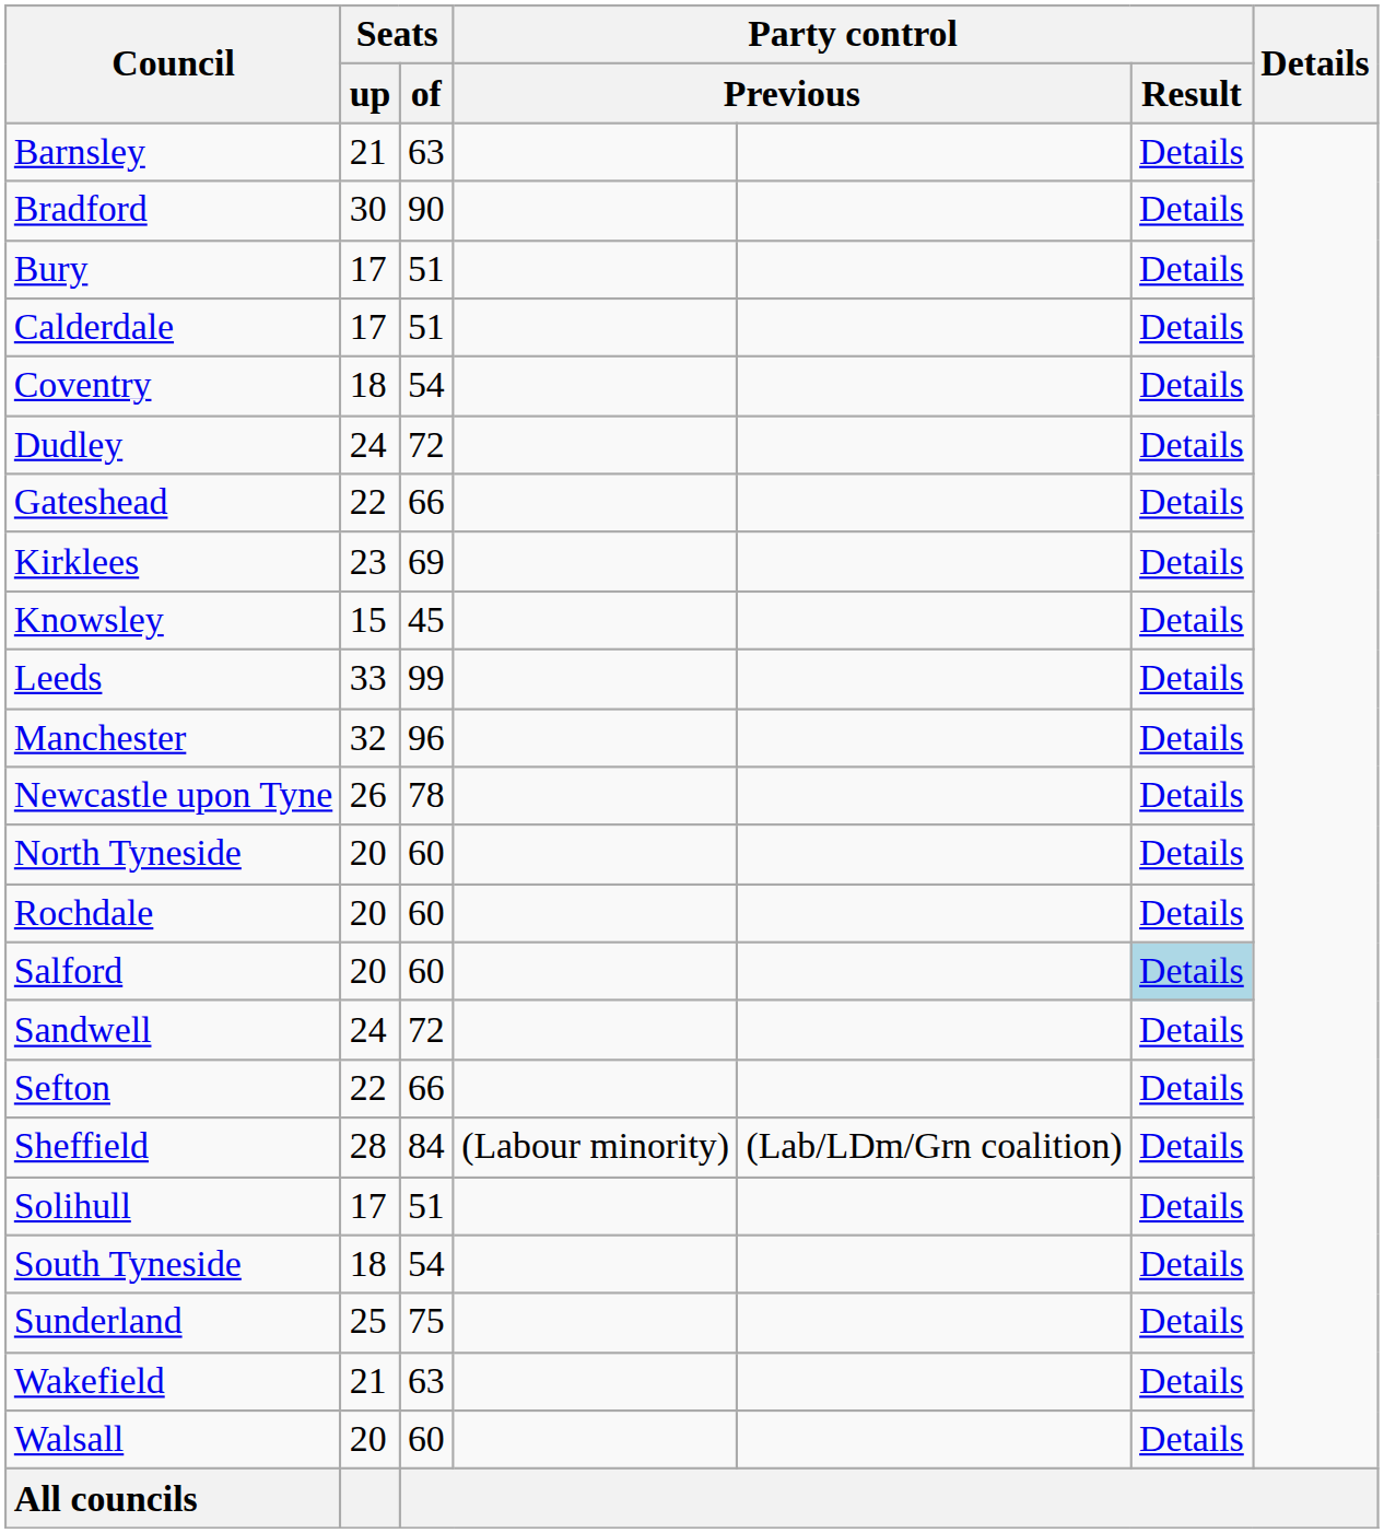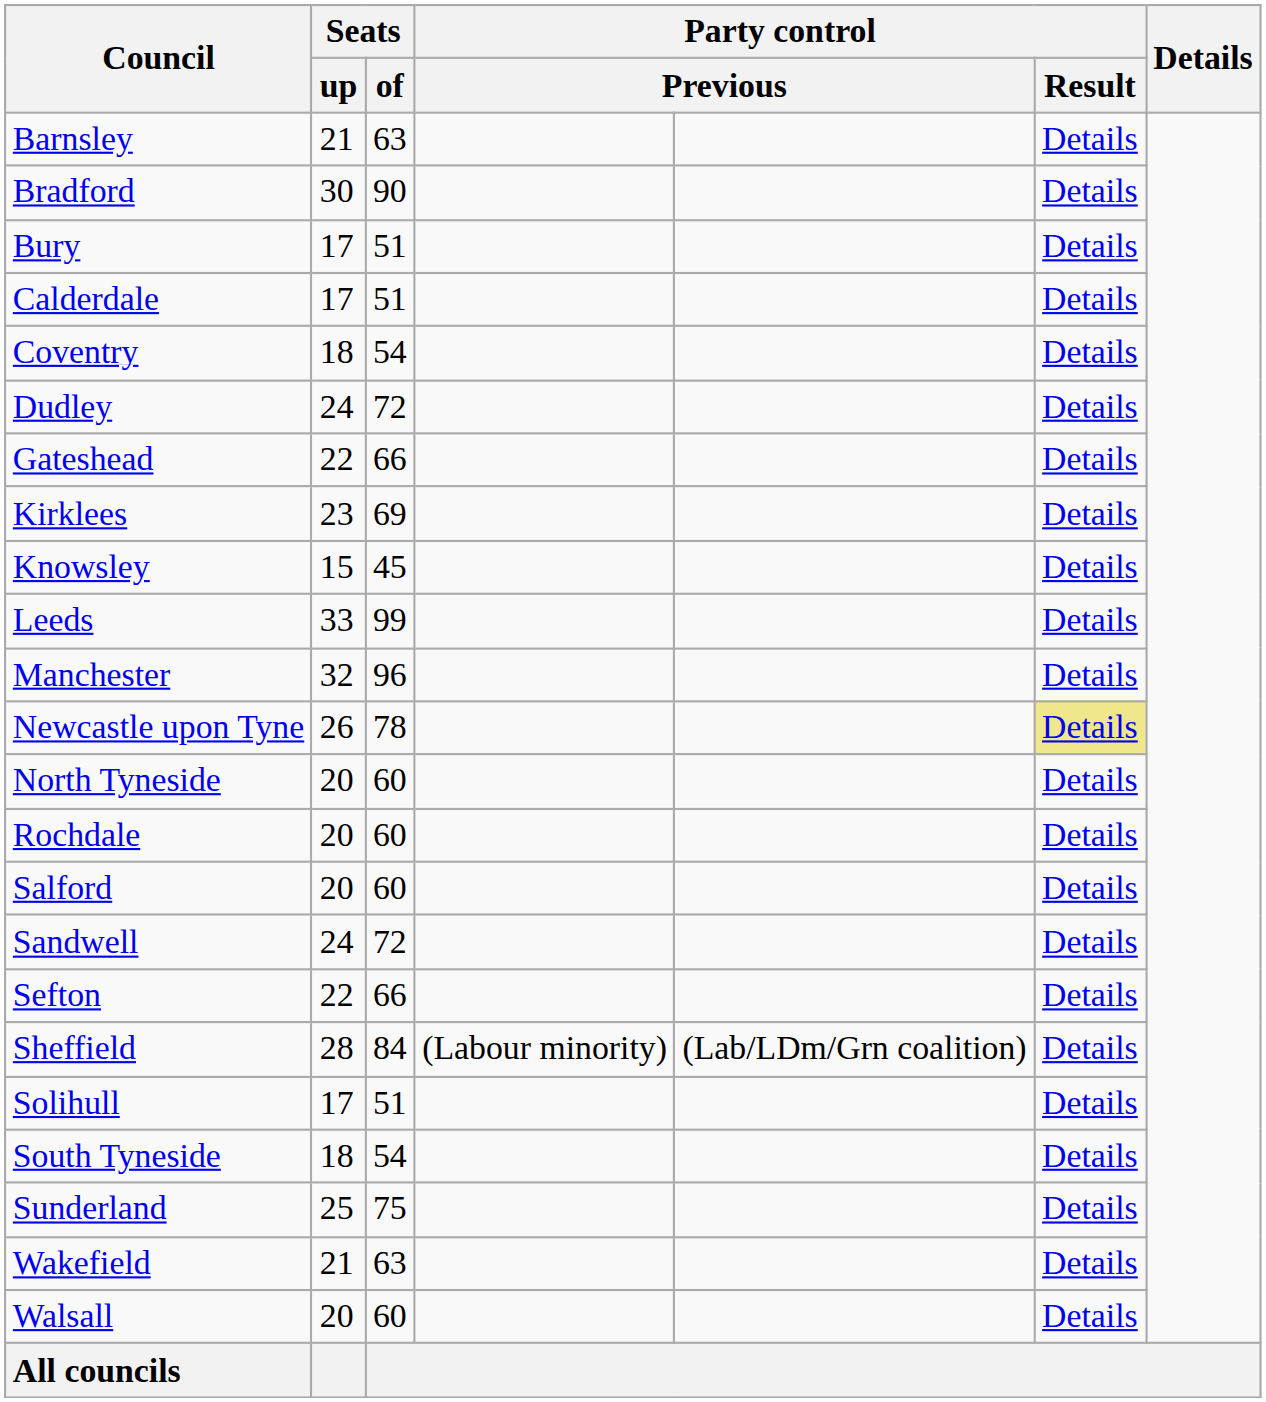Newcastle upon Tyne | column 6: no background -> khaki background
Salford | column 6: lightblue background -> no background
